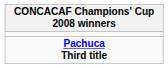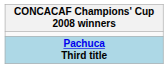row 3 | column 1: no background -> lightblue background
